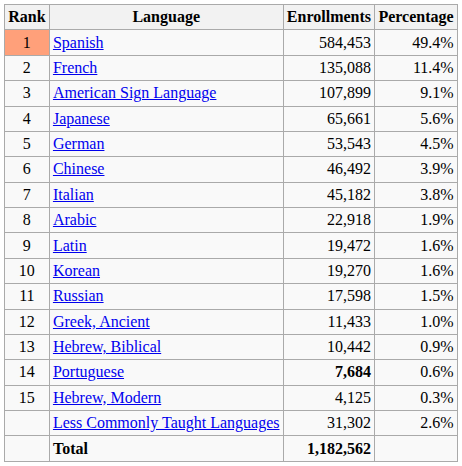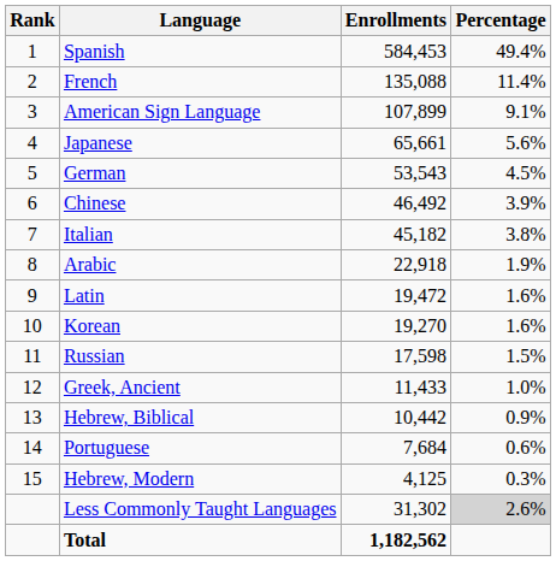Spanish | Rank: lightsalmon background -> no background
Portuguese | Enrollments: bold -> normal
Less Commonly Taught Languages | Percentage: no background -> lightgrey background
